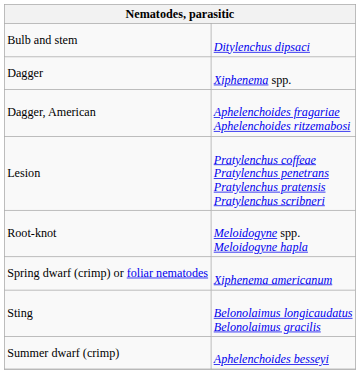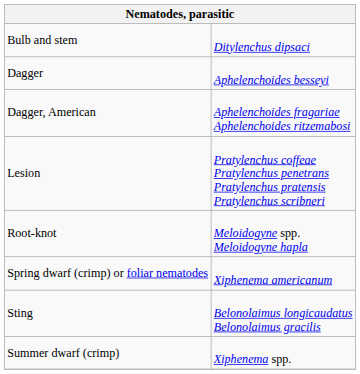Dagger | column 2: Xiphenema spp. -> Aphelenchoides besseyi
Summer dwarf (crimp) | column 2: Aphelenchoides besseyi -> Xiphenema spp.
